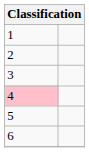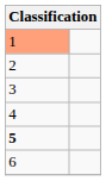1 | column 1: no background -> lightsalmon background
4 | column 1: pink background -> no background
5 | column 1: normal -> bold
